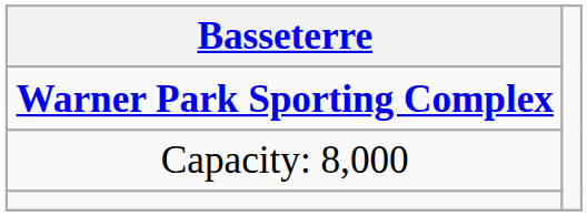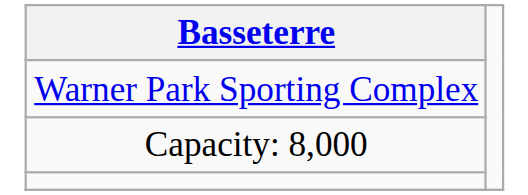row 2 | Basseterre: bold -> normal
